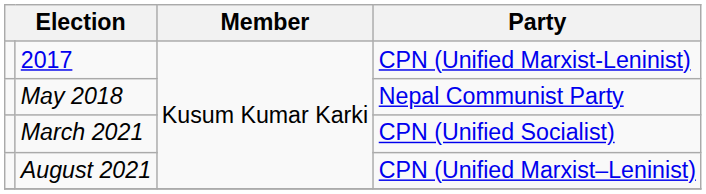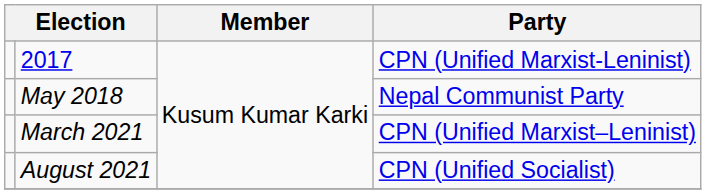March 2021 | Party: CPN (Unified Socialist) -> CPN (Unified Marxist–Leninist)
August 2021 | Party: CPN (Unified Marxist–Leninist) -> CPN (Unified Socialist)
